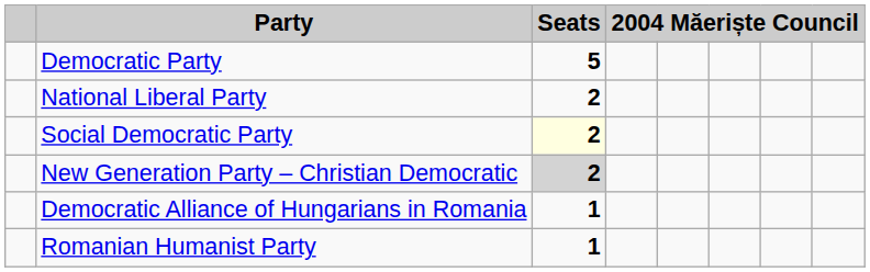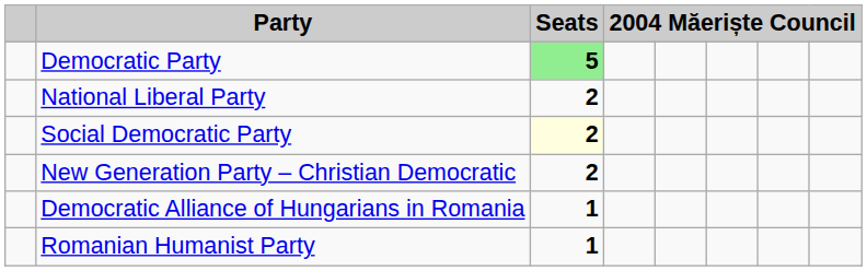Democratic Party | Seats: no background -> lightgreen background
New Generation Party – Christian Democratic | Seats: lightgrey background -> no background
